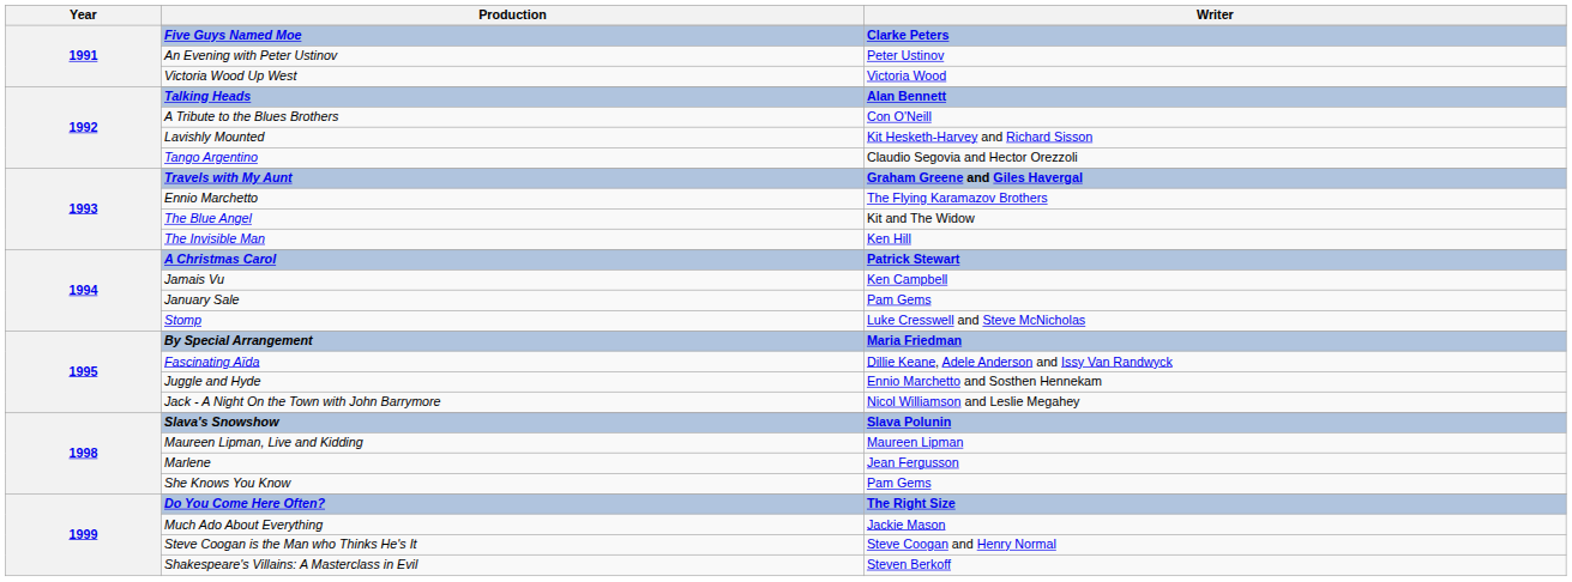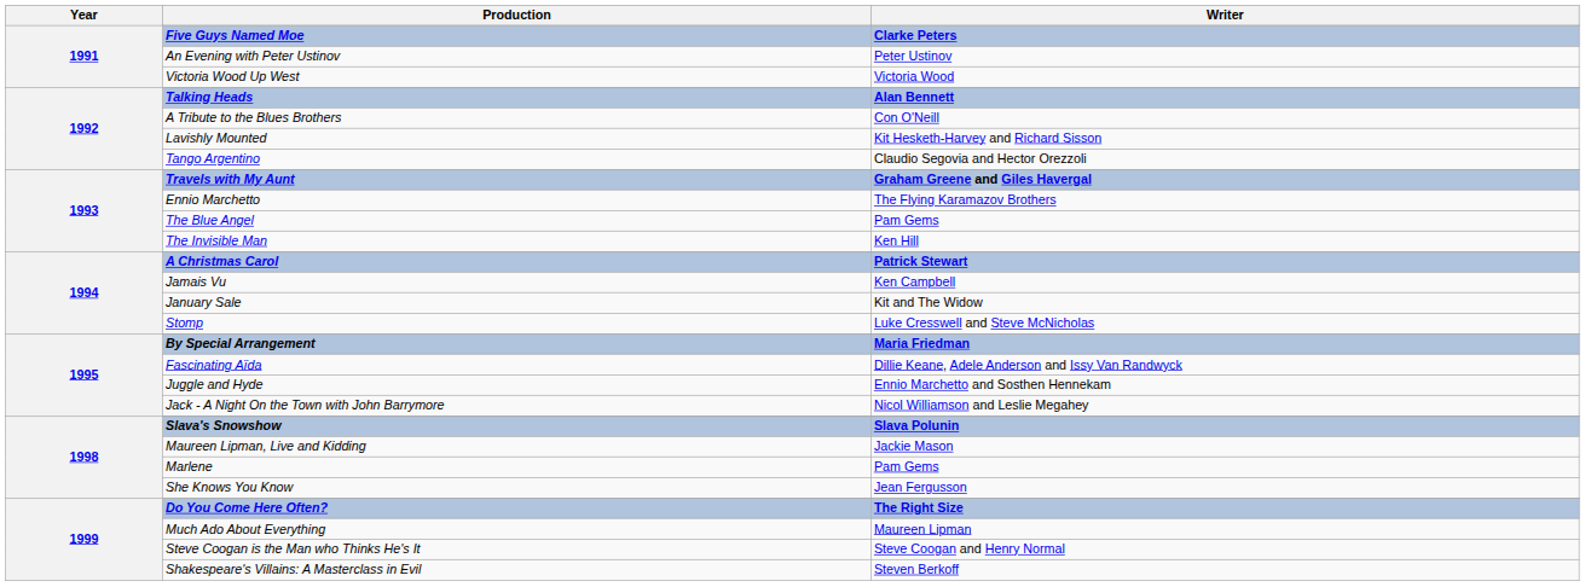The Blue Angel | Writer: Kit and The Widow -> Pam Gems
January Sale | Writer: Pam Gems -> Kit and The Widow
Maureen Lipman, Live and Kidding | Writer: Maureen Lipman -> Jackie Mason
Marlene | Writer: Jean Fergusson -> Pam Gems
She Knows You Know | Writer: Pam Gems -> Jean Fergusson
Much Ado About Everything | Writer: Jackie Mason -> Maureen Lipman
